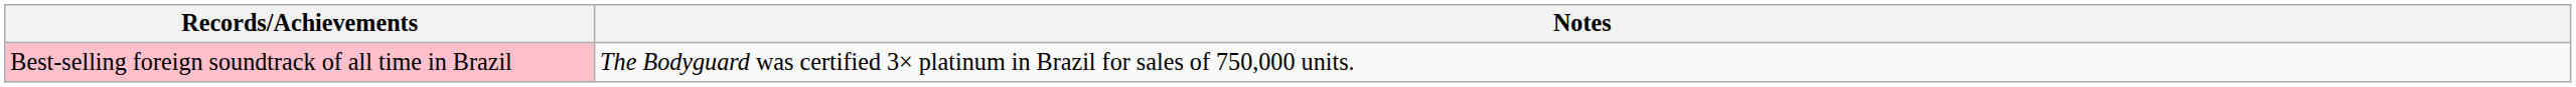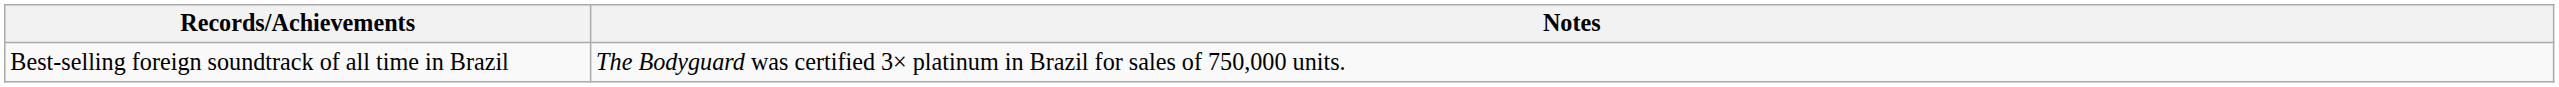row 2 | Records/Achievements: pink background -> no background
